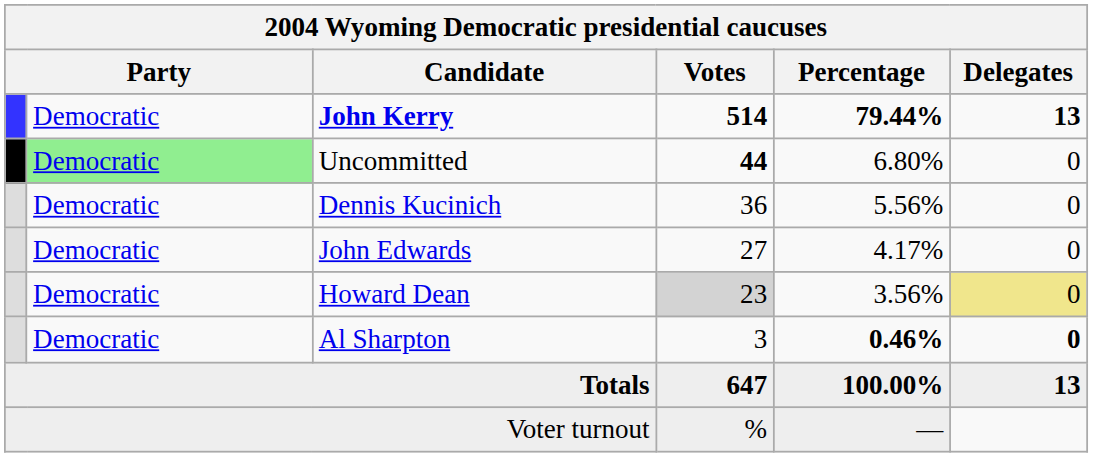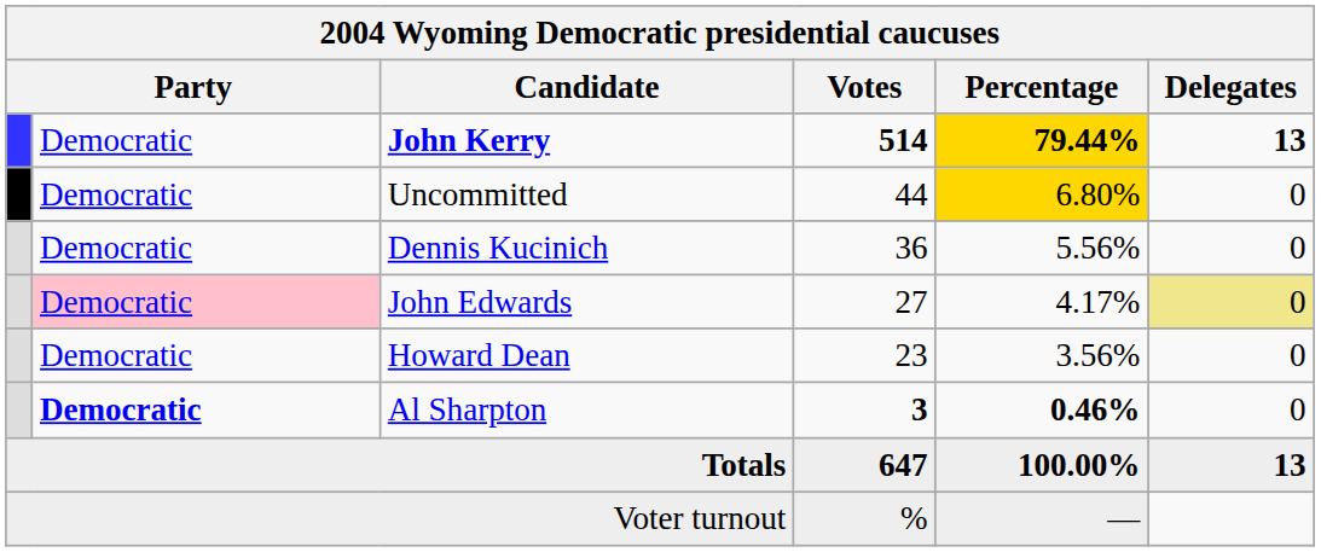John Kerry | Percentage: no background -> gold background
Uncommitted | column 2: lightgreen background -> no background
Uncommitted | Votes: bold -> normal
Uncommitted | Percentage: no background -> gold background
John Edwards | column 2: no background -> pink background
John Edwards | Delegates: no background -> khaki background
Howard Dean | Votes: lightgrey background -> no background
Howard Dean | Delegates: khaki background -> no background
Al Sharpton | column 2: normal -> bold
Al Sharpton | Votes: normal -> bold
Al Sharpton | Delegates: bold -> normal
